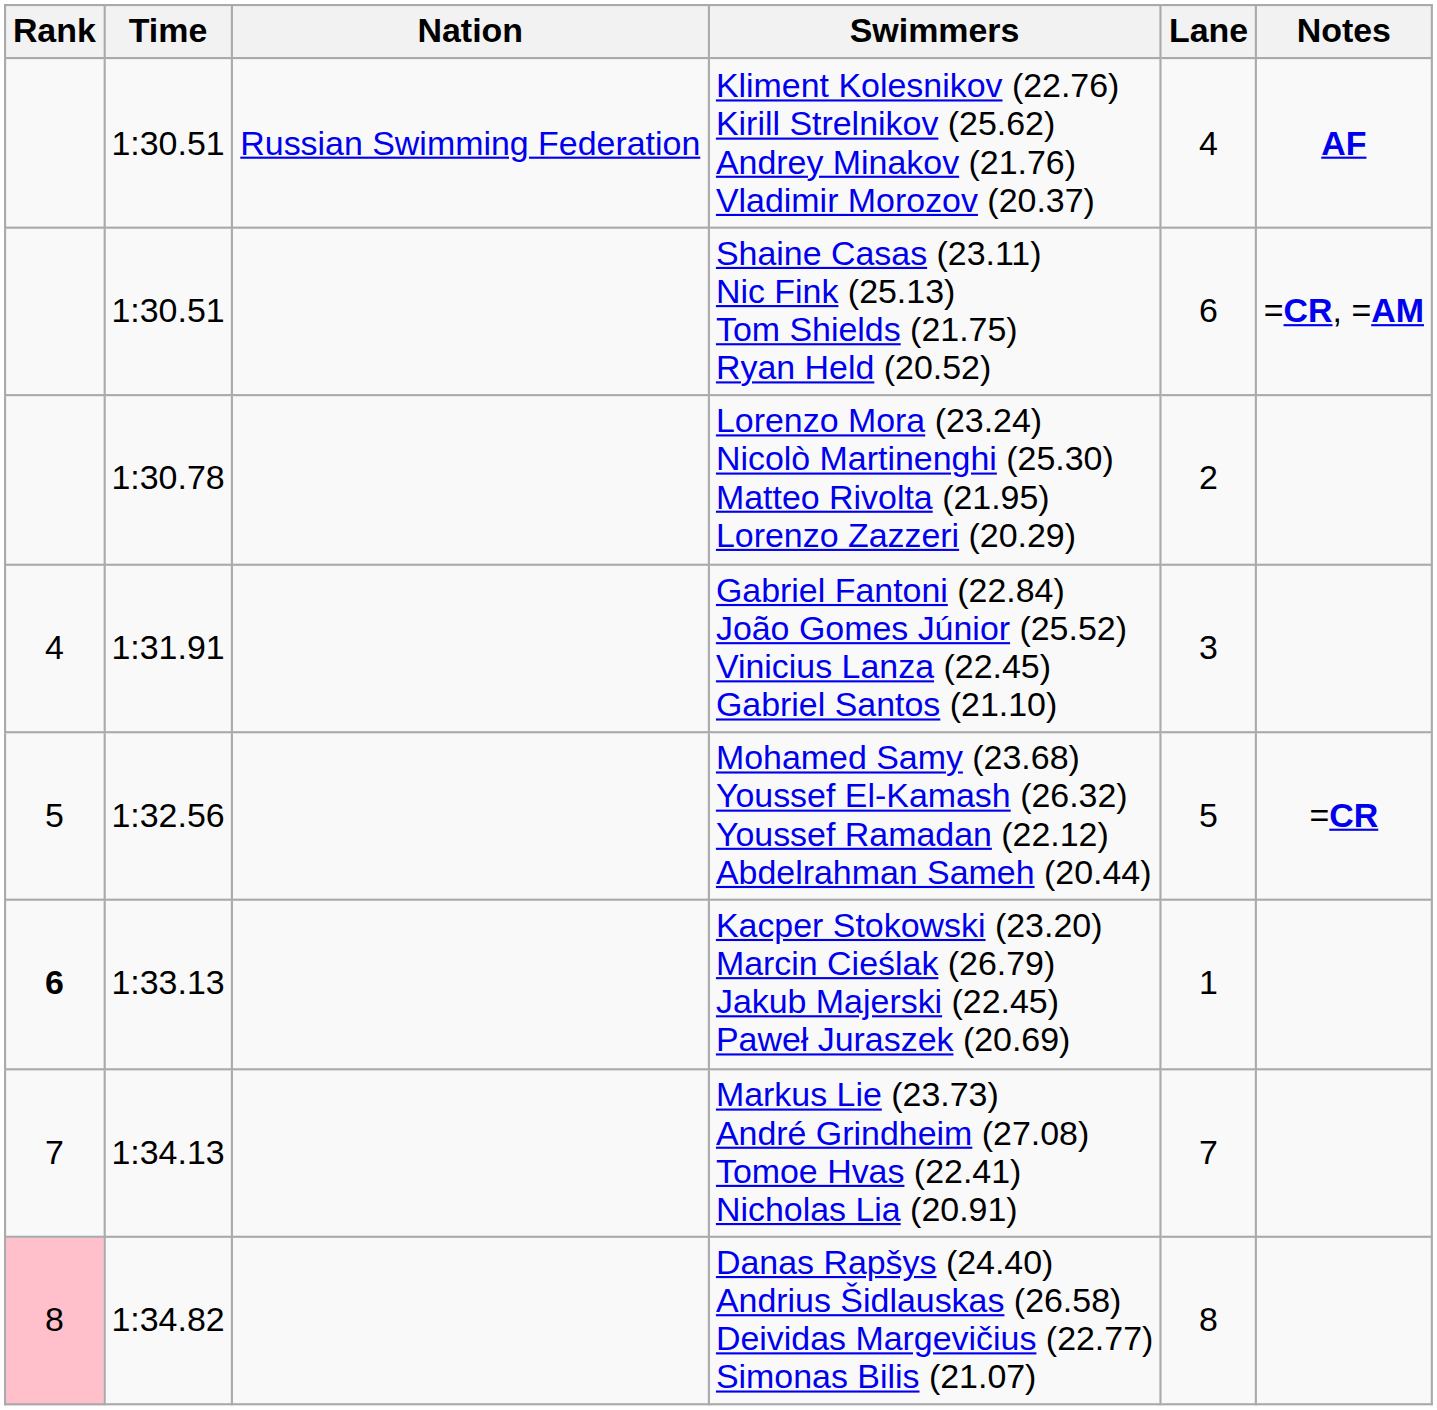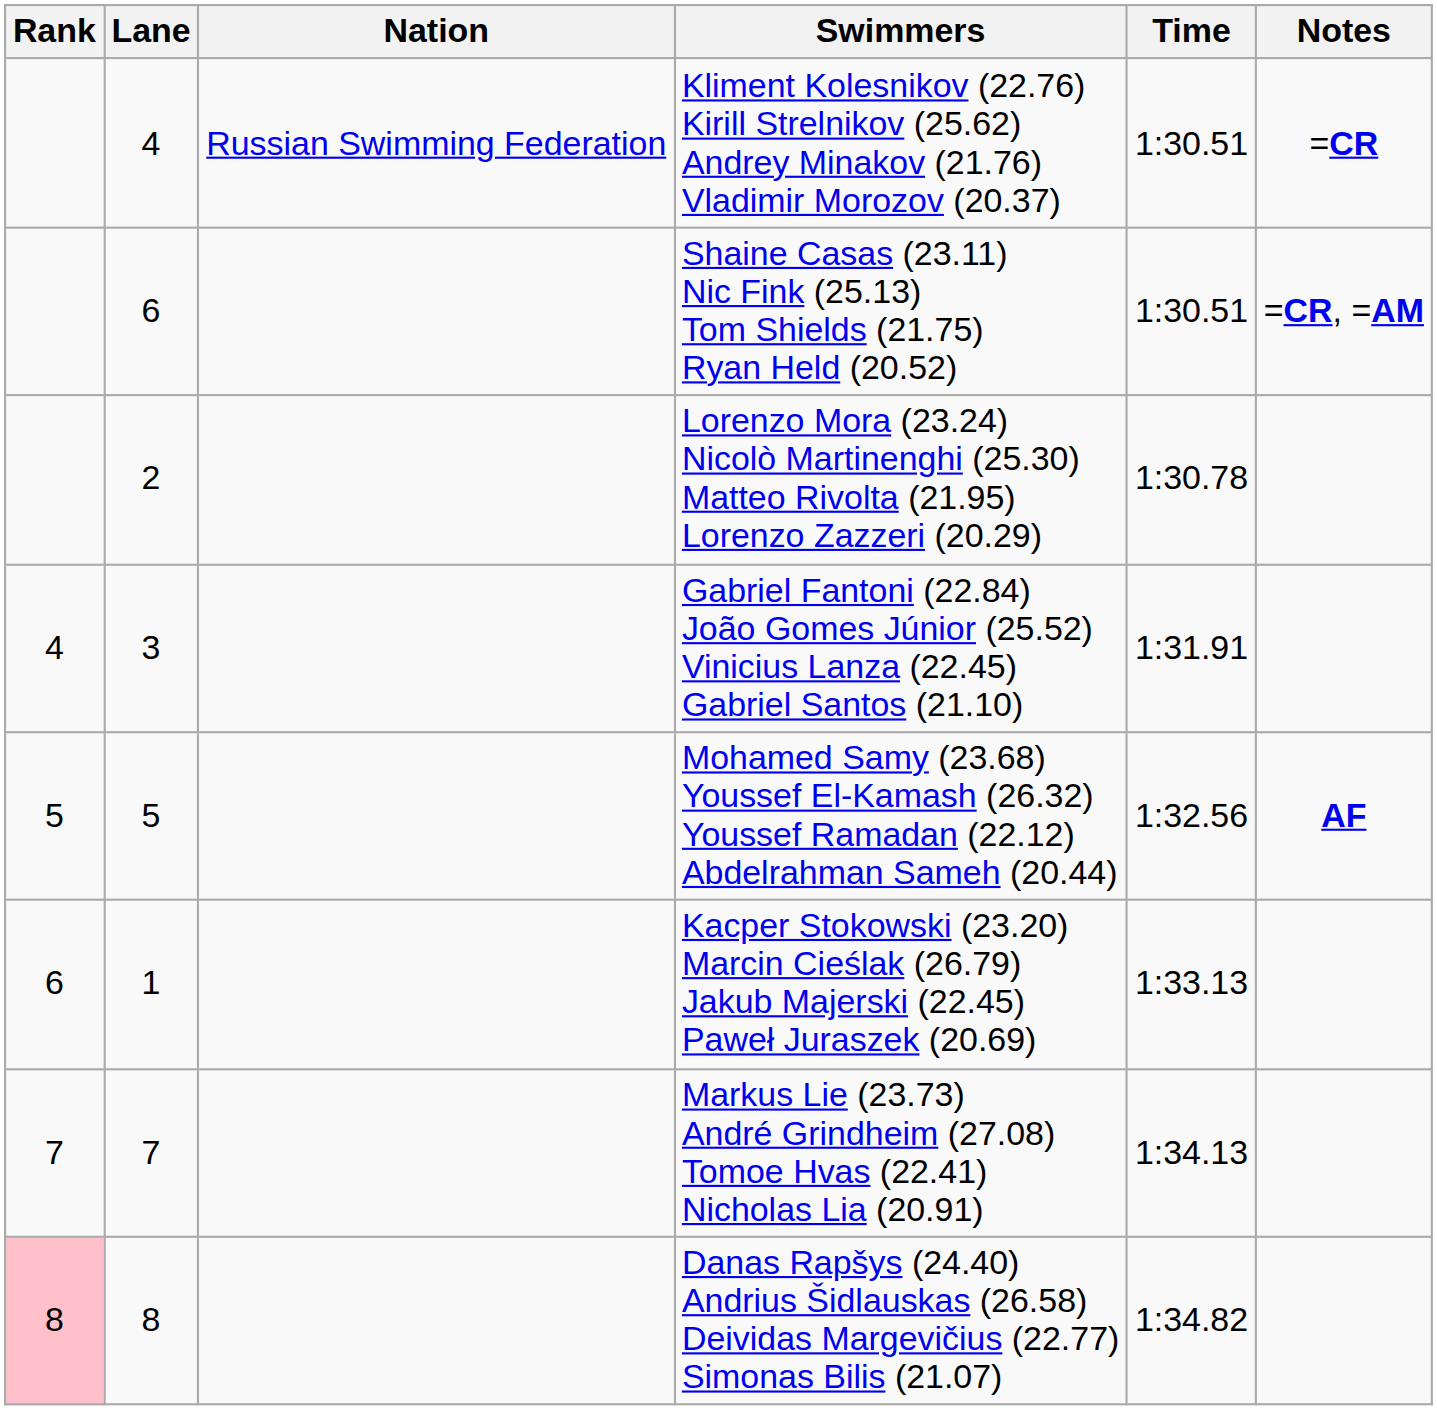columns swapped: Lane <-> Time
row 2 | Notes: AF -> =CR
row 6 | Notes: =CR -> AF
row 7 | Rank: bold -> normal
